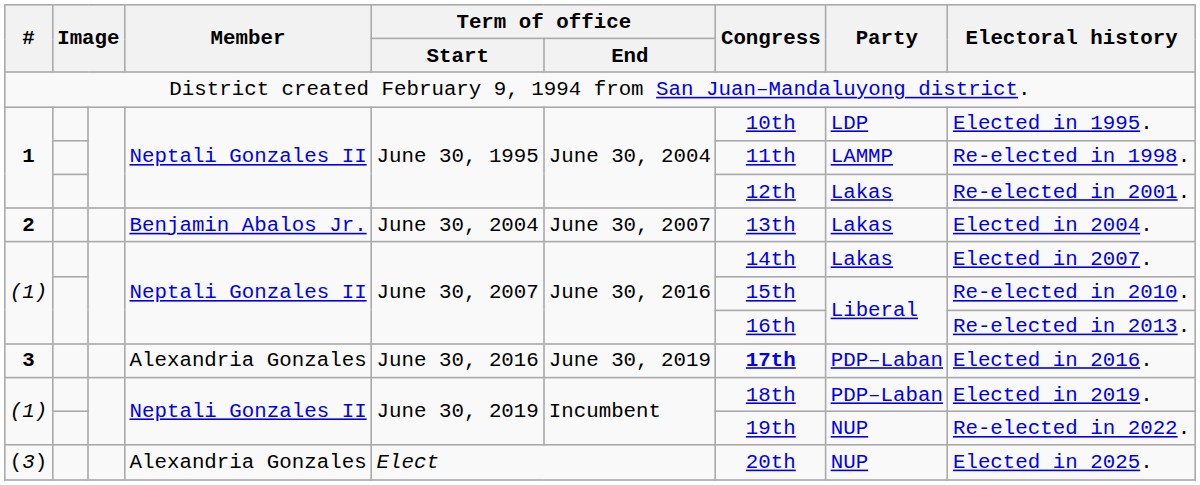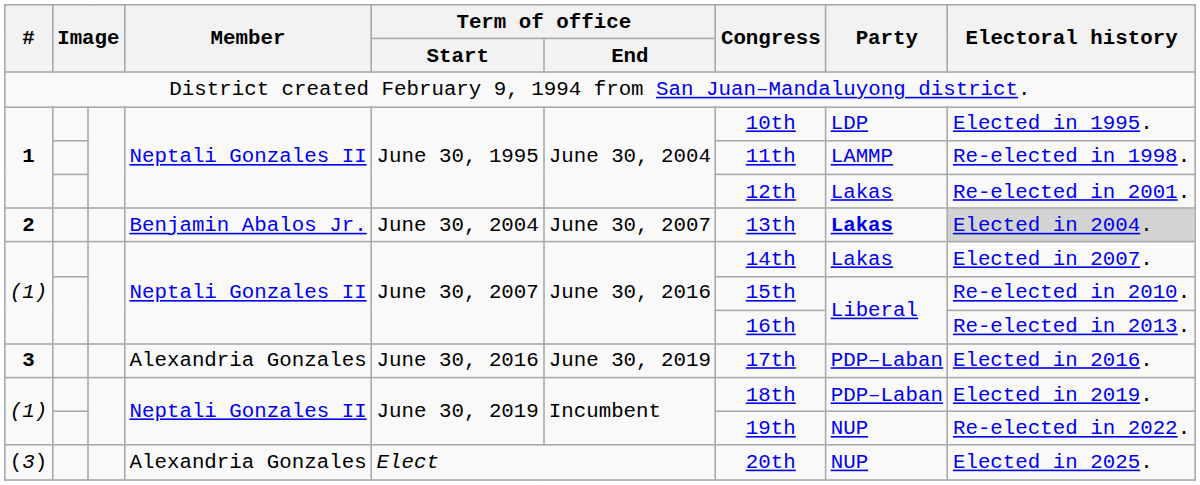2 | Party: normal -> bold
2 | Electoral history: no background -> lightgrey background
3 | Congress: bold -> normal
